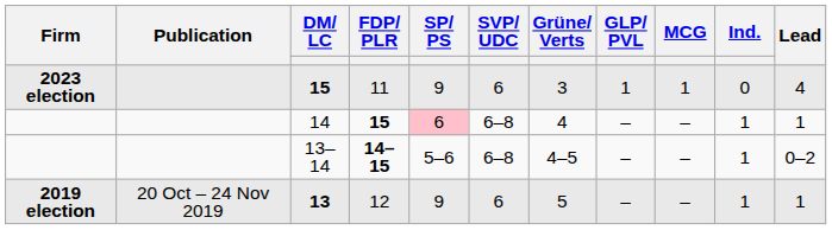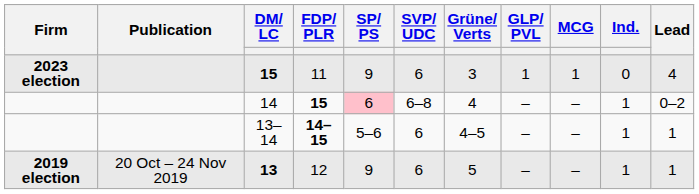14 | Lead: 1 -> 0–2
13–14 | SVP/ UDC: 6–8 -> 6
13–14 | Lead: 0–2 -> 1
